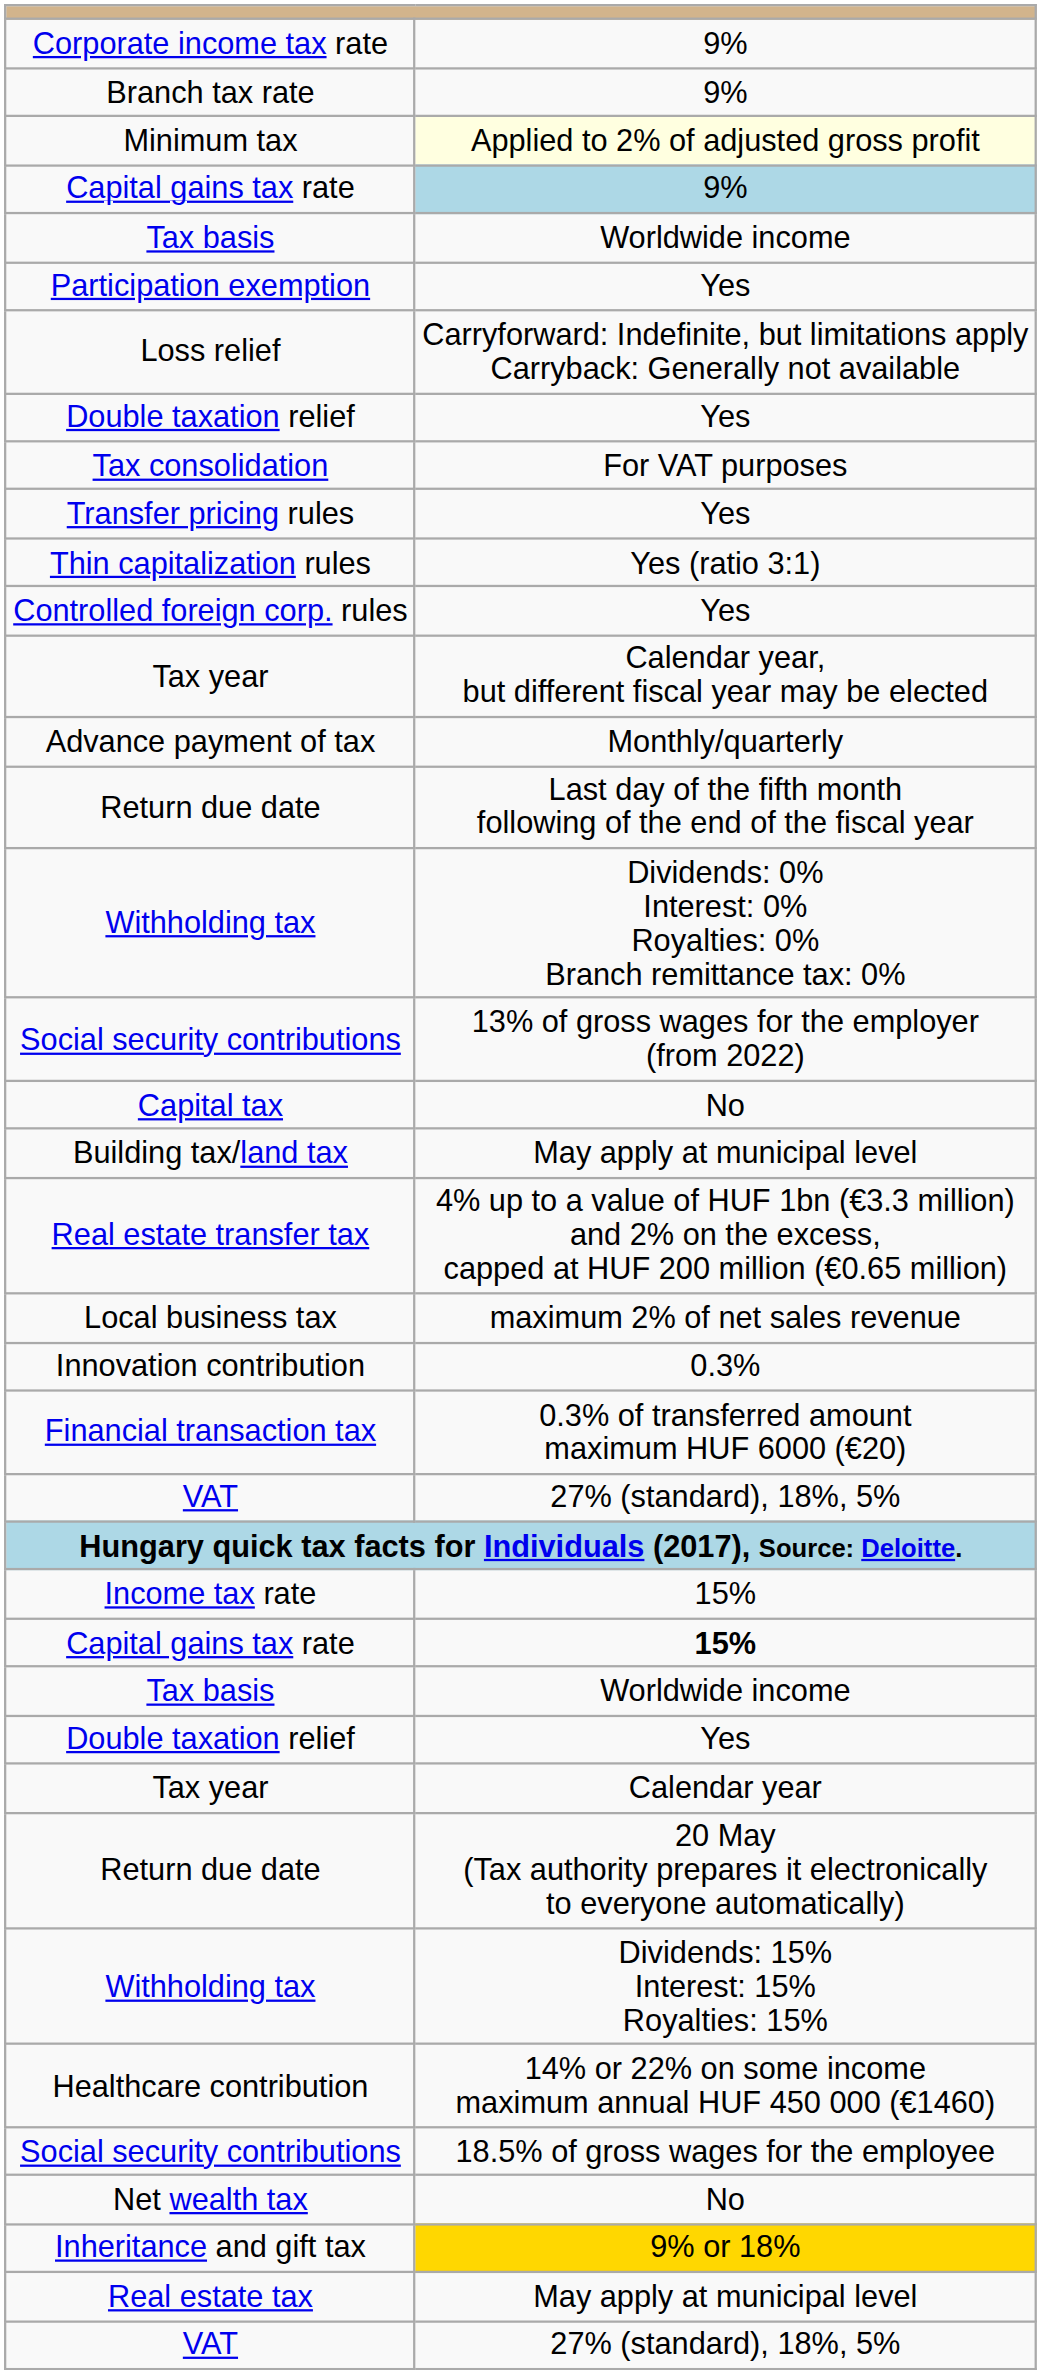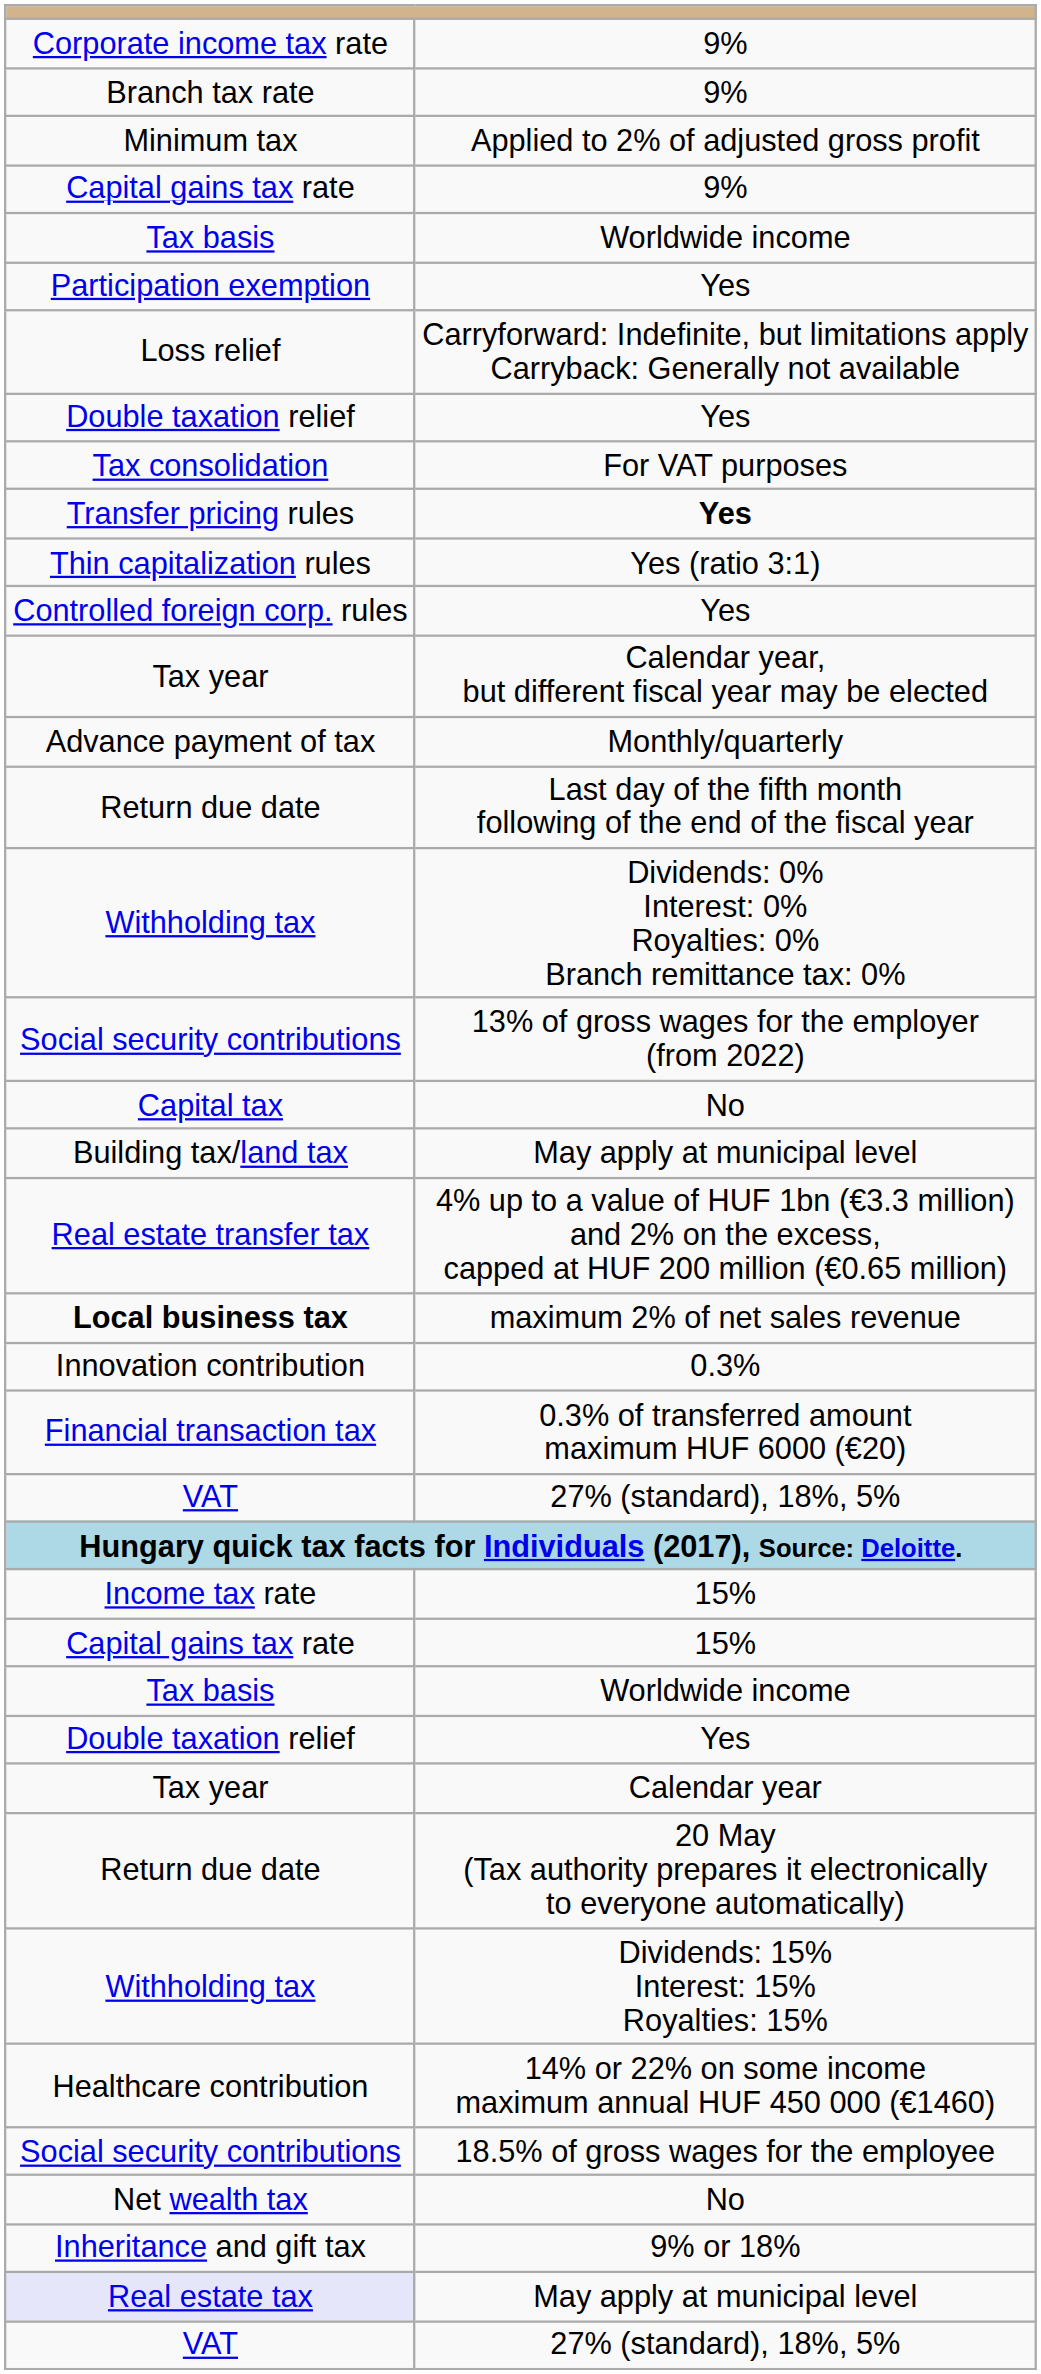Minimum tax | column 2: lightyellow background -> no background
Capital gains tax rate / 9% | column 2: lightblue background -> no background
Transfer pricing rules | column 2: normal -> bold
Local business tax | column 1: normal -> bold
Capital gains tax rate / 15% | column 2: bold -> normal
Inheritance and gift tax | column 2: gold background -> no background
Real estate tax | column 1: no background -> lavender background
